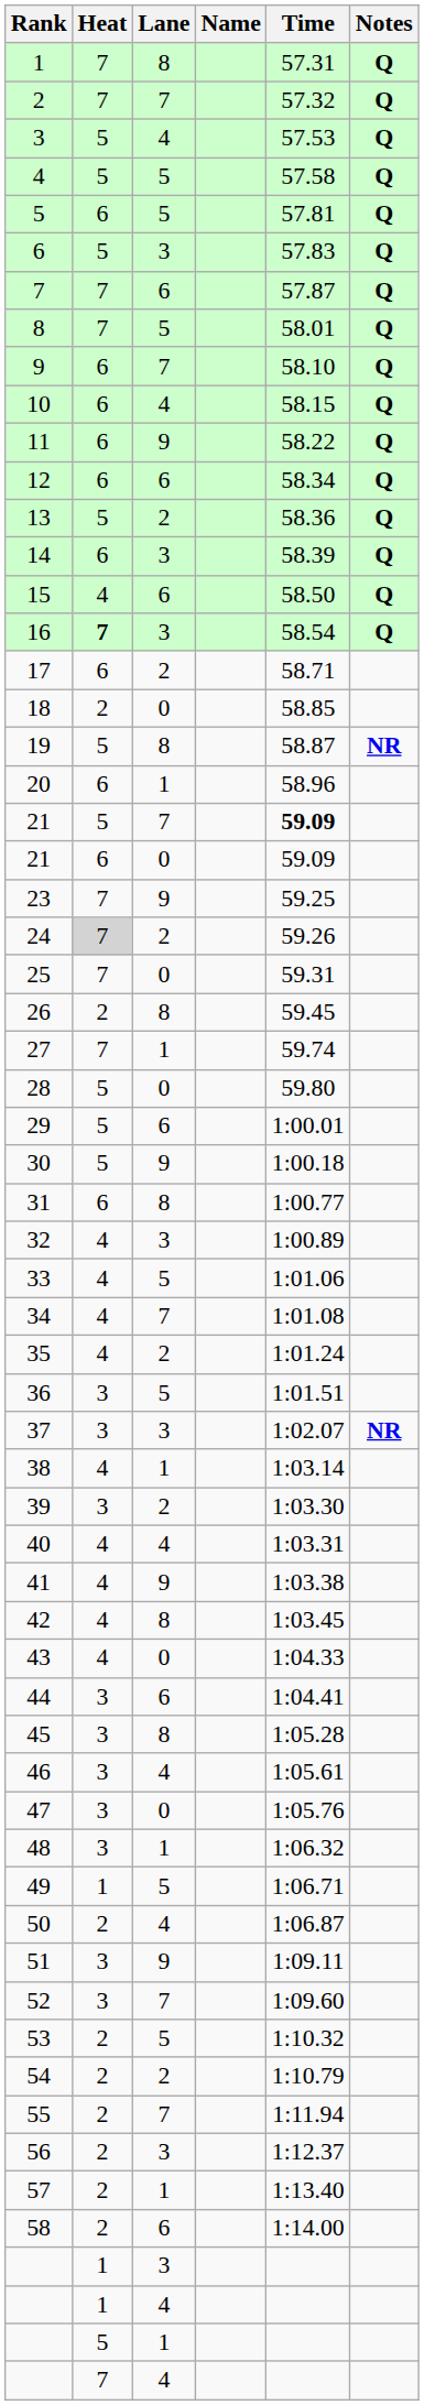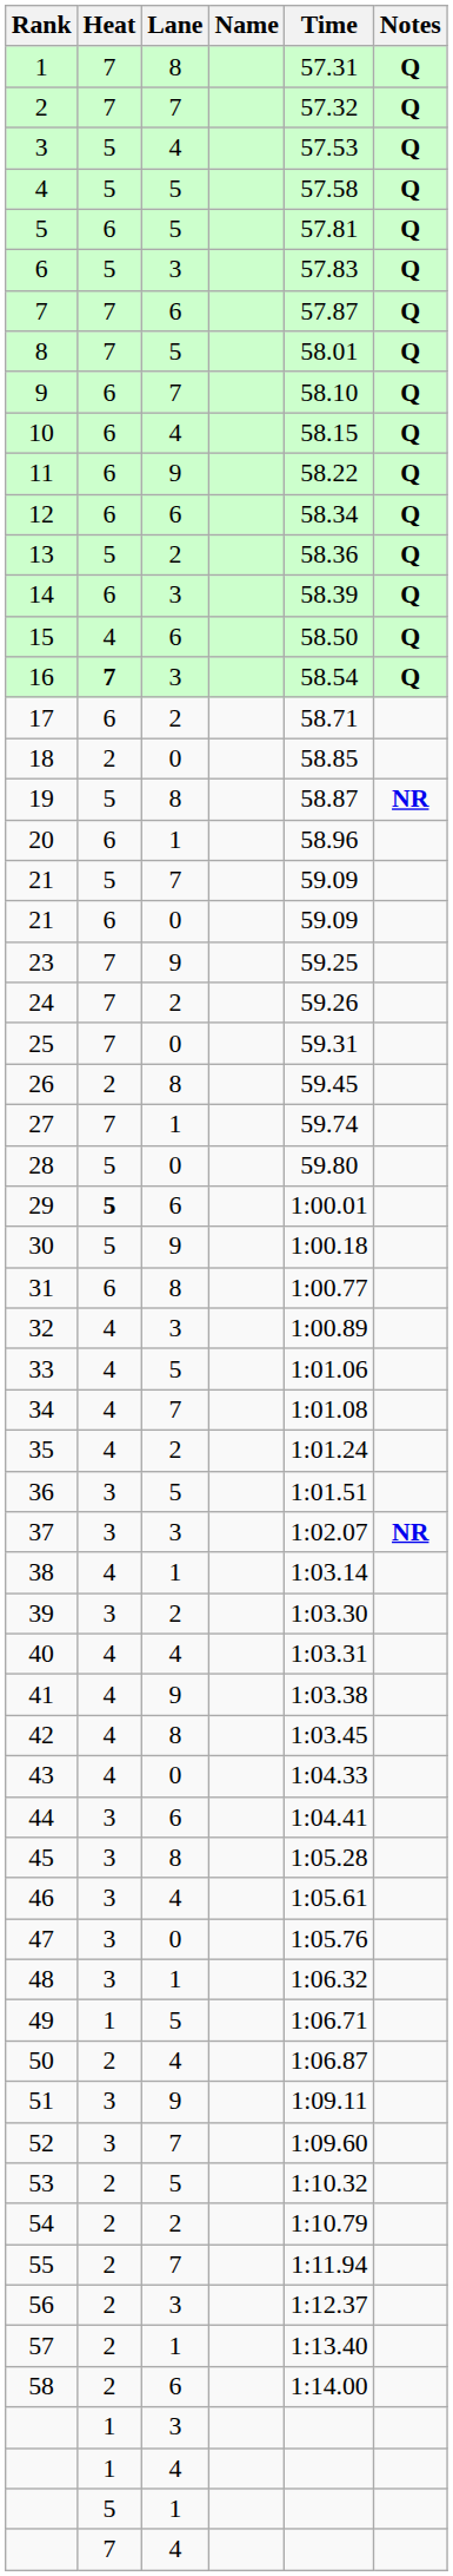21 / 7 | Time: bold -> normal
24 | Heat: lightgrey background -> no background
29 | Heat: normal -> bold
